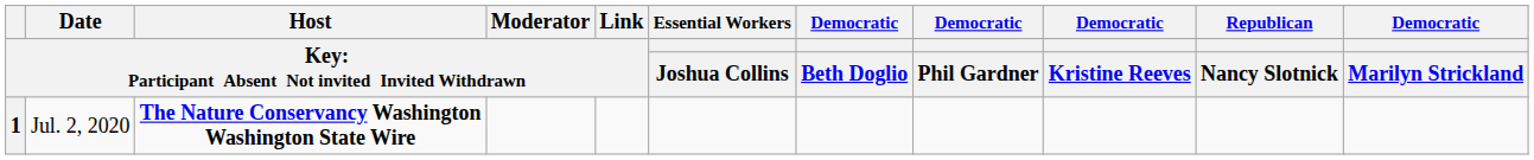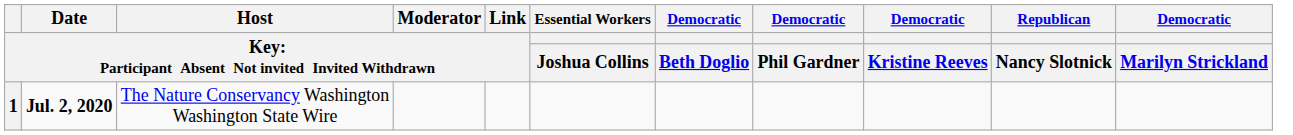1 | column 2: normal -> bold
1 | column 3: bold -> normal
